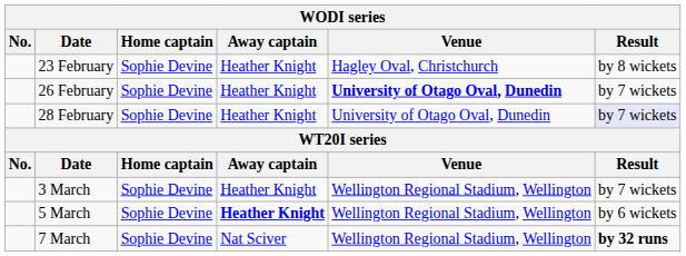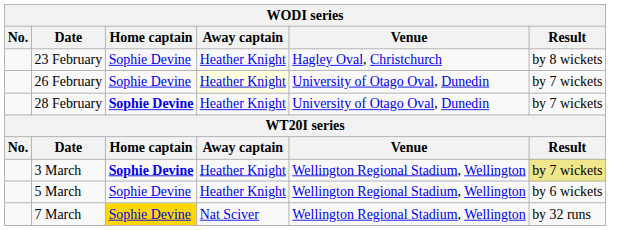26 February | Away captain: no background -> lightyellow background
26 February | Venue: bold -> normal
28 February | Home captain: normal -> bold
28 February | Result: lavender background -> no background
3 March | Home captain: normal -> bold
3 March | Result: no background -> khaki background
5 March | Away captain: bold -> normal
7 March | Home captain: no background -> gold background
7 March | Result: bold -> normal
